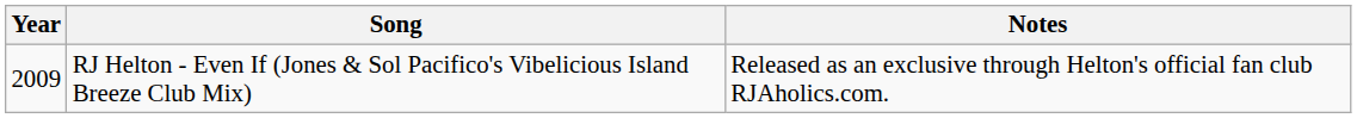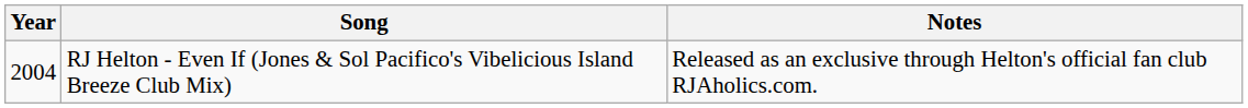row 2 | Year: 2009 -> 2004
